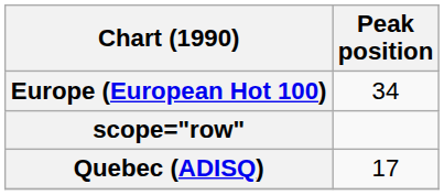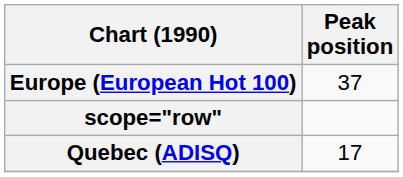Europe (European Hot 100) | Peak position: 34 -> 37
